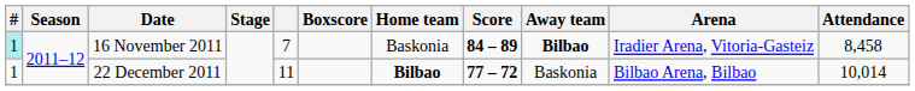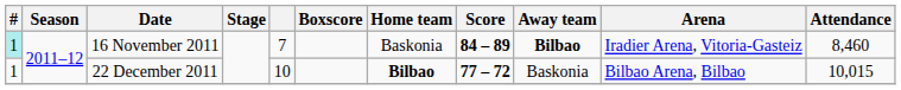16 November 2011 | Attendance: 8,458 -> 8,460
22 December 2011 | column 5: 11 -> 10
22 December 2011 | Attendance: 10,014 -> 10,015
